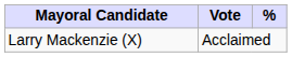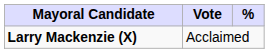Larry Mackenzie (X) | Mayoral Candidate: normal -> bold
